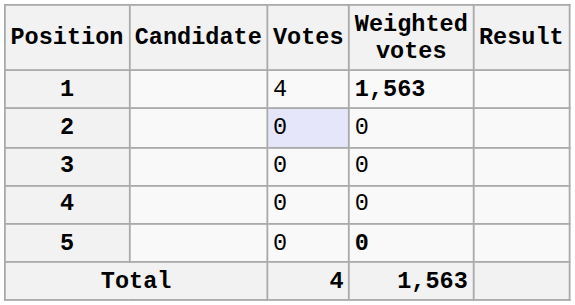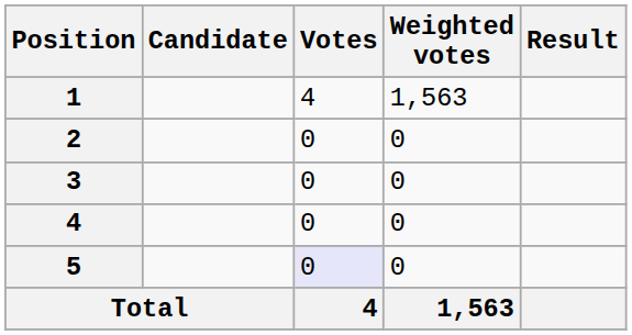1 | Weighted votes: bold -> normal
2 | Votes: lavender background -> no background
5 | Votes: no background -> lavender background
5 | Weighted votes: bold -> normal
